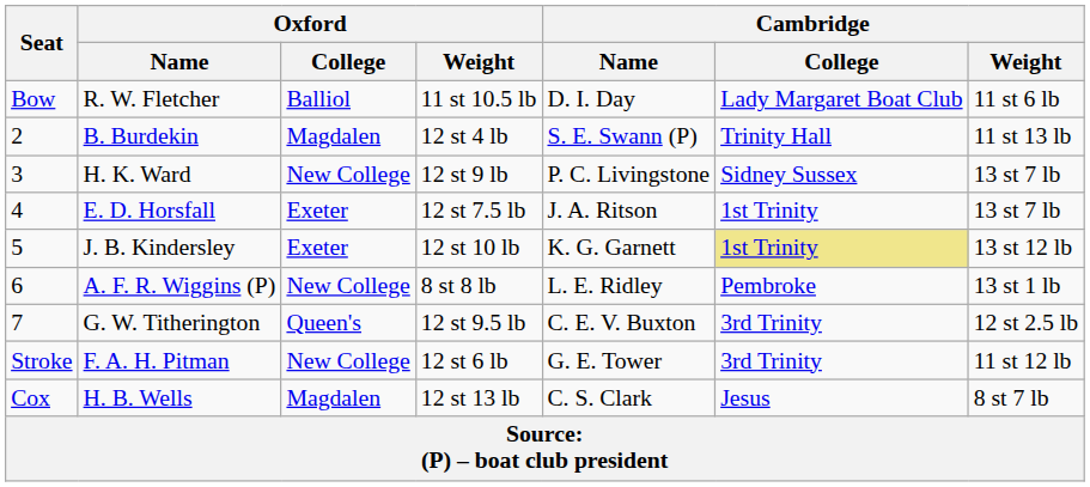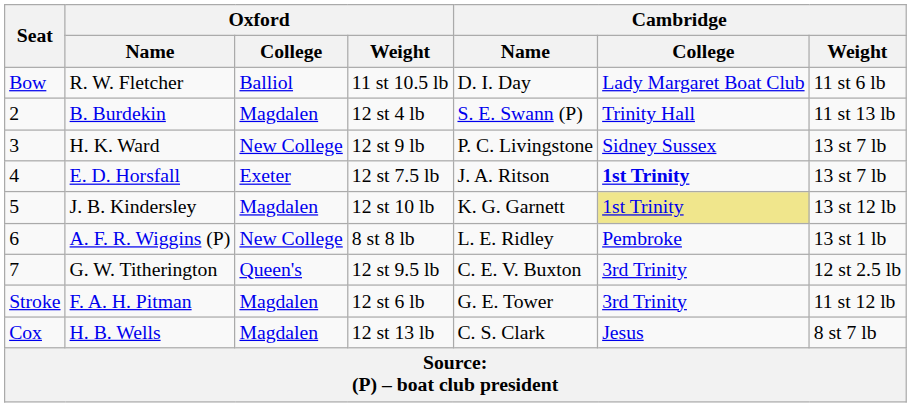E. D. Horsfall | Cambridge / College: normal -> bold
J. B. Kindersley | Oxford / College: Exeter -> Magdalen
F. A. H. Pitman | Oxford / College: New College -> Magdalen
